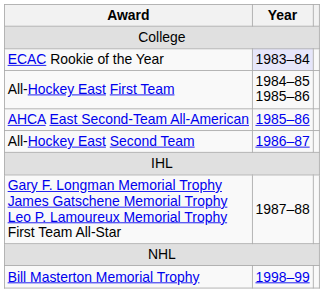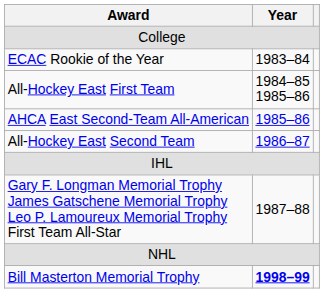ECAC Rookie of the Year | Year: lavender background -> no background
Bill Masterton Memorial Trophy | Year: normal -> bold
